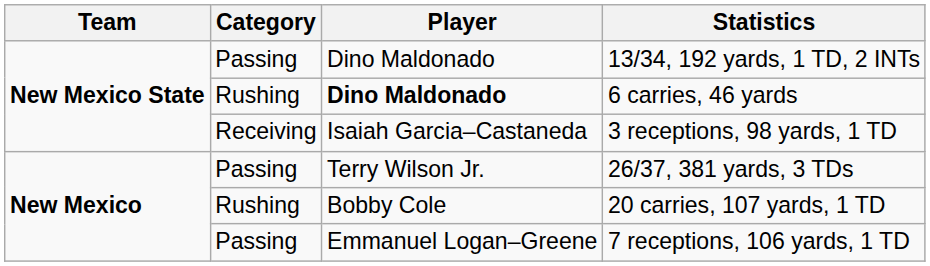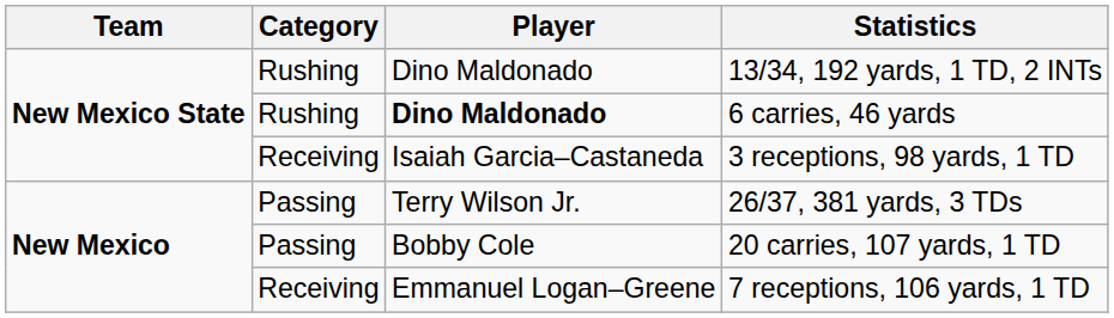13/34, 192 yards, 1 TD, 2 INTs | Category: Passing -> Rushing
20 carries, 107 yards, 1 TD | Category: Rushing -> Passing
7 receptions, 106 yards, 1 TD | Category: Passing -> Receiving
